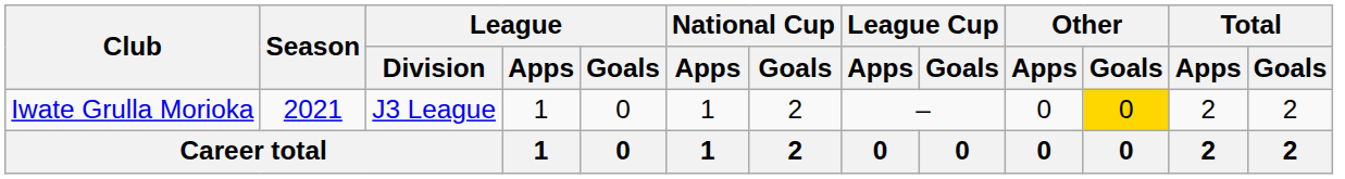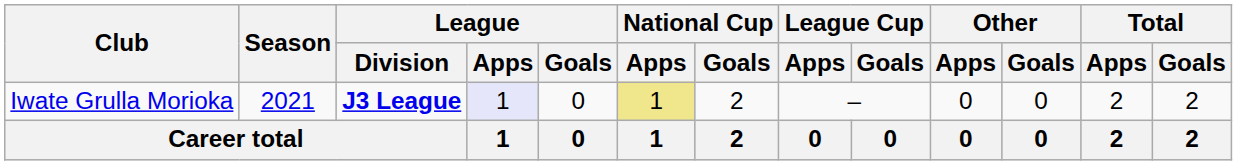Iwate Grulla Morioka | League / Division: normal -> bold
Iwate Grulla Morioka | League / Apps: no background -> lavender background
Iwate Grulla Morioka | National Cup / Apps: no background -> khaki background
Iwate Grulla Morioka | Other / Goals: gold background -> no background
